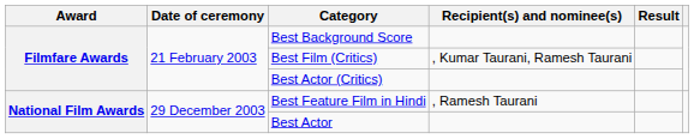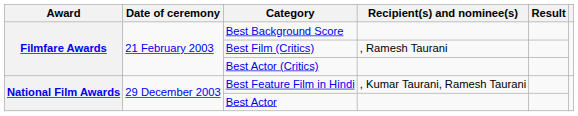Best Film (Critics) | Recipient(s) and nominee(s): , Kumar Taurani, Ramesh Taurani -> , Ramesh Taurani
Best Feature Film in Hindi | Recipient(s) and nominee(s): , Ramesh Taurani -> , Kumar Taurani, Ramesh Taurani
